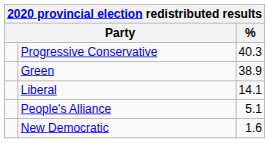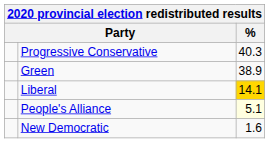Liberal | %: no background -> gold background
People's Alliance | %: no background -> lightyellow background
